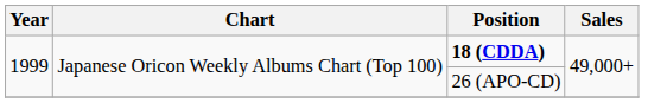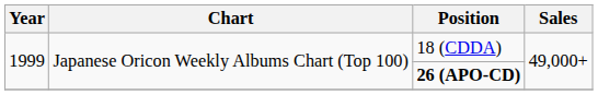18 (CDDA) | Position: bold -> normal
26 (APO-CD) | Position: normal -> bold
